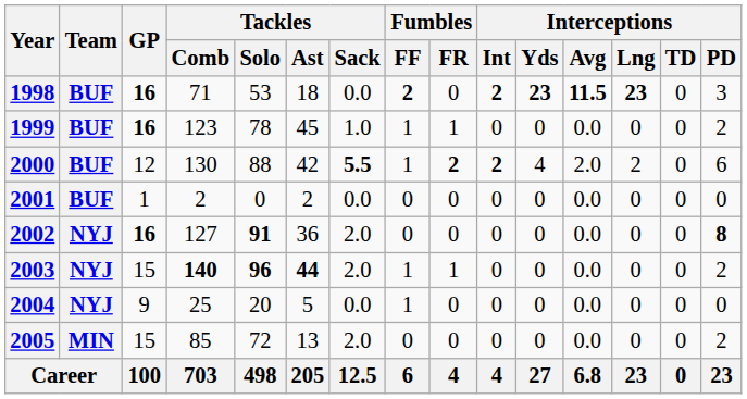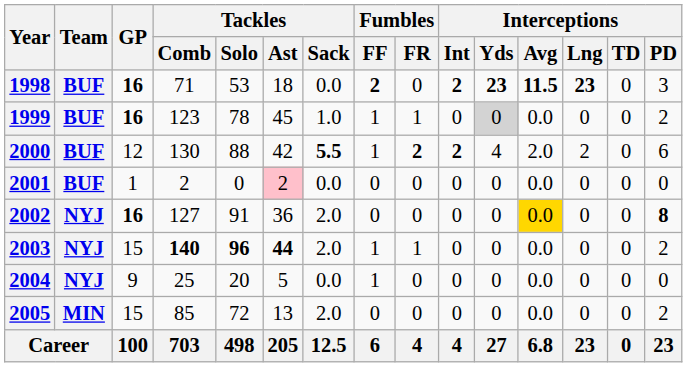1999 | Interceptions / Yds: no background -> lightgrey background
2001 | Tackles / Ast: no background -> pink background
2002 | Tackles / Solo: bold -> normal
2002 | Interceptions / Avg: no background -> gold background
